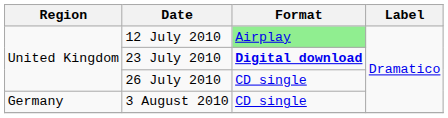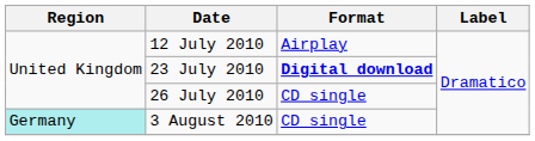12 July 2010 | Format: lightgreen background -> no background
3 August 2010 | Region: no background -> paleturquoise background
